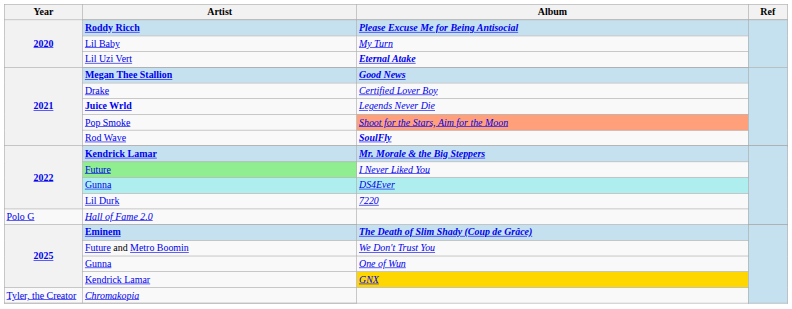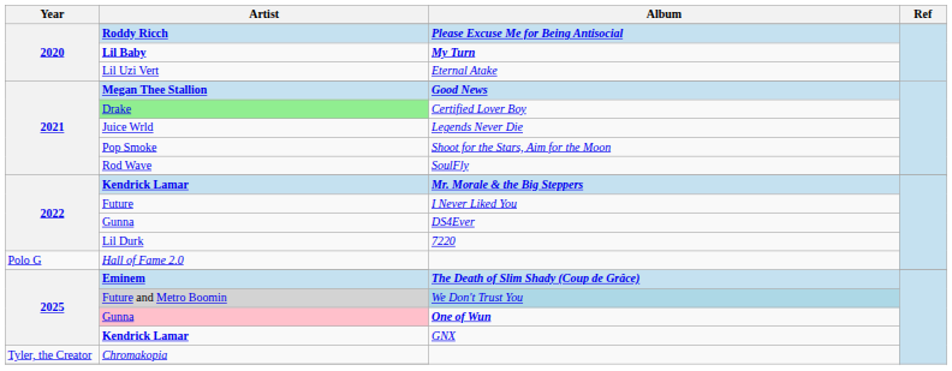My Turn | Artist: normal -> bold
My Turn | Album: normal -> bold
Eternal Atake | Album: bold -> normal
Certified Lover Boy | Artist: no background -> lightgreen background
Legends Never Die | Artist: bold -> normal
Shoot for the Stars, Aim for the Moon | Album: lightsalmon background -> no background
SoulFly | Album: bold -> normal
I Never Liked You | Artist: lightgreen background -> no background
DS4Ever | Artist: paleturquoise background -> no background
DS4Ever | Album: paleturquoise background -> no background
We Don't Trust You | Artist: no background -> lightgrey background
We Don't Trust You | Album: no background -> lightblue background
One of Wun | Artist: no background -> pink background
One of Wun | Album: normal -> bold
GNX | Artist: normal -> bold
GNX | Album: gold background -> no background
